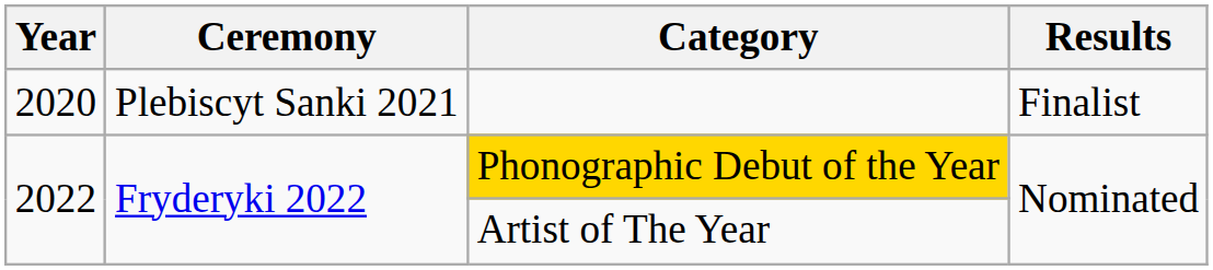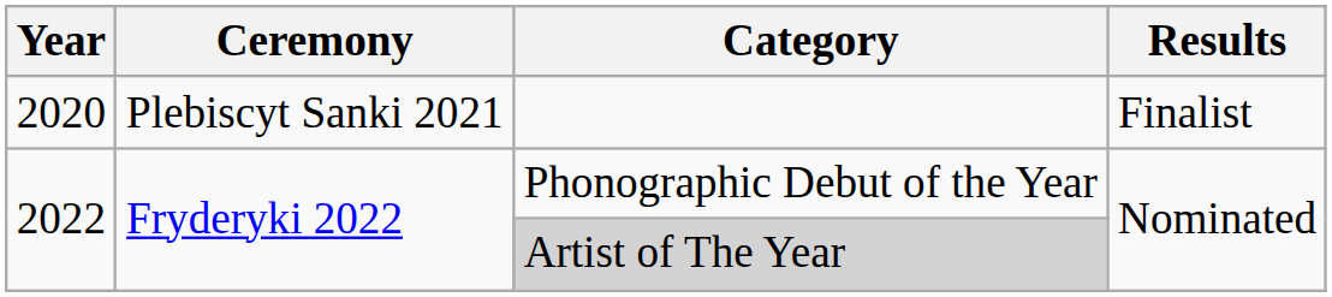Phonographic Debut of the Year | Category: gold background -> no background
Artist of The Year | Category: no background -> lightgrey background
